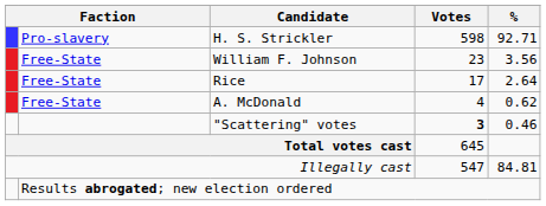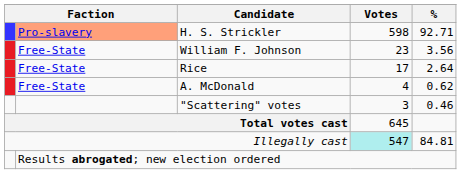H. S. Strickler | column 2: no background -> lightsalmon background
"Scattering" votes | Votes: bold -> normal
Illegally cast | Votes: no background -> paleturquoise background
